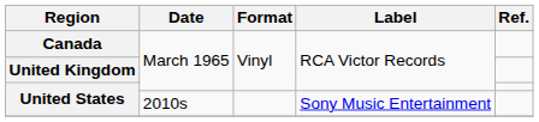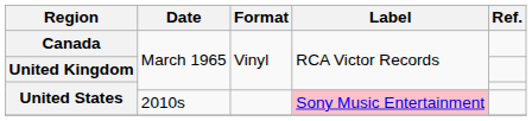United States / 2010s | Label: no background -> pink background
